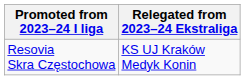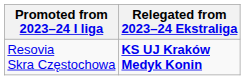Resovia Skra Częstochowa | Relegated from 2023–24 Ekstraliga: normal -> bold
